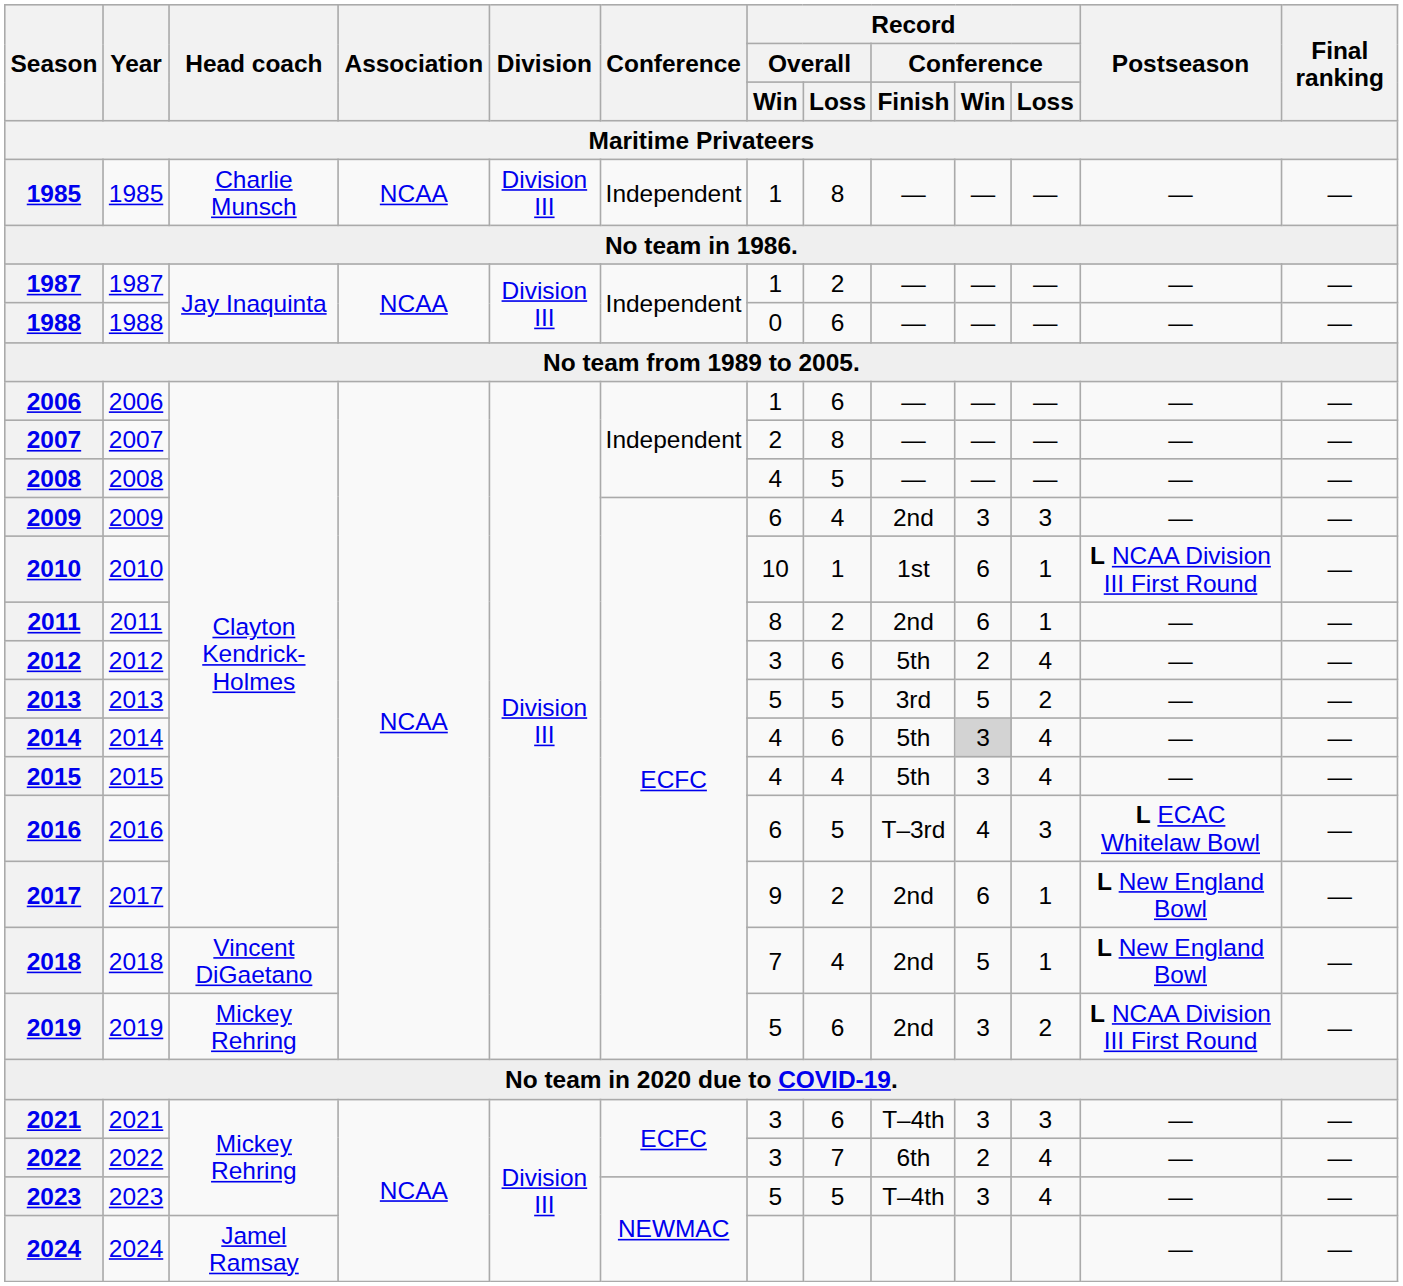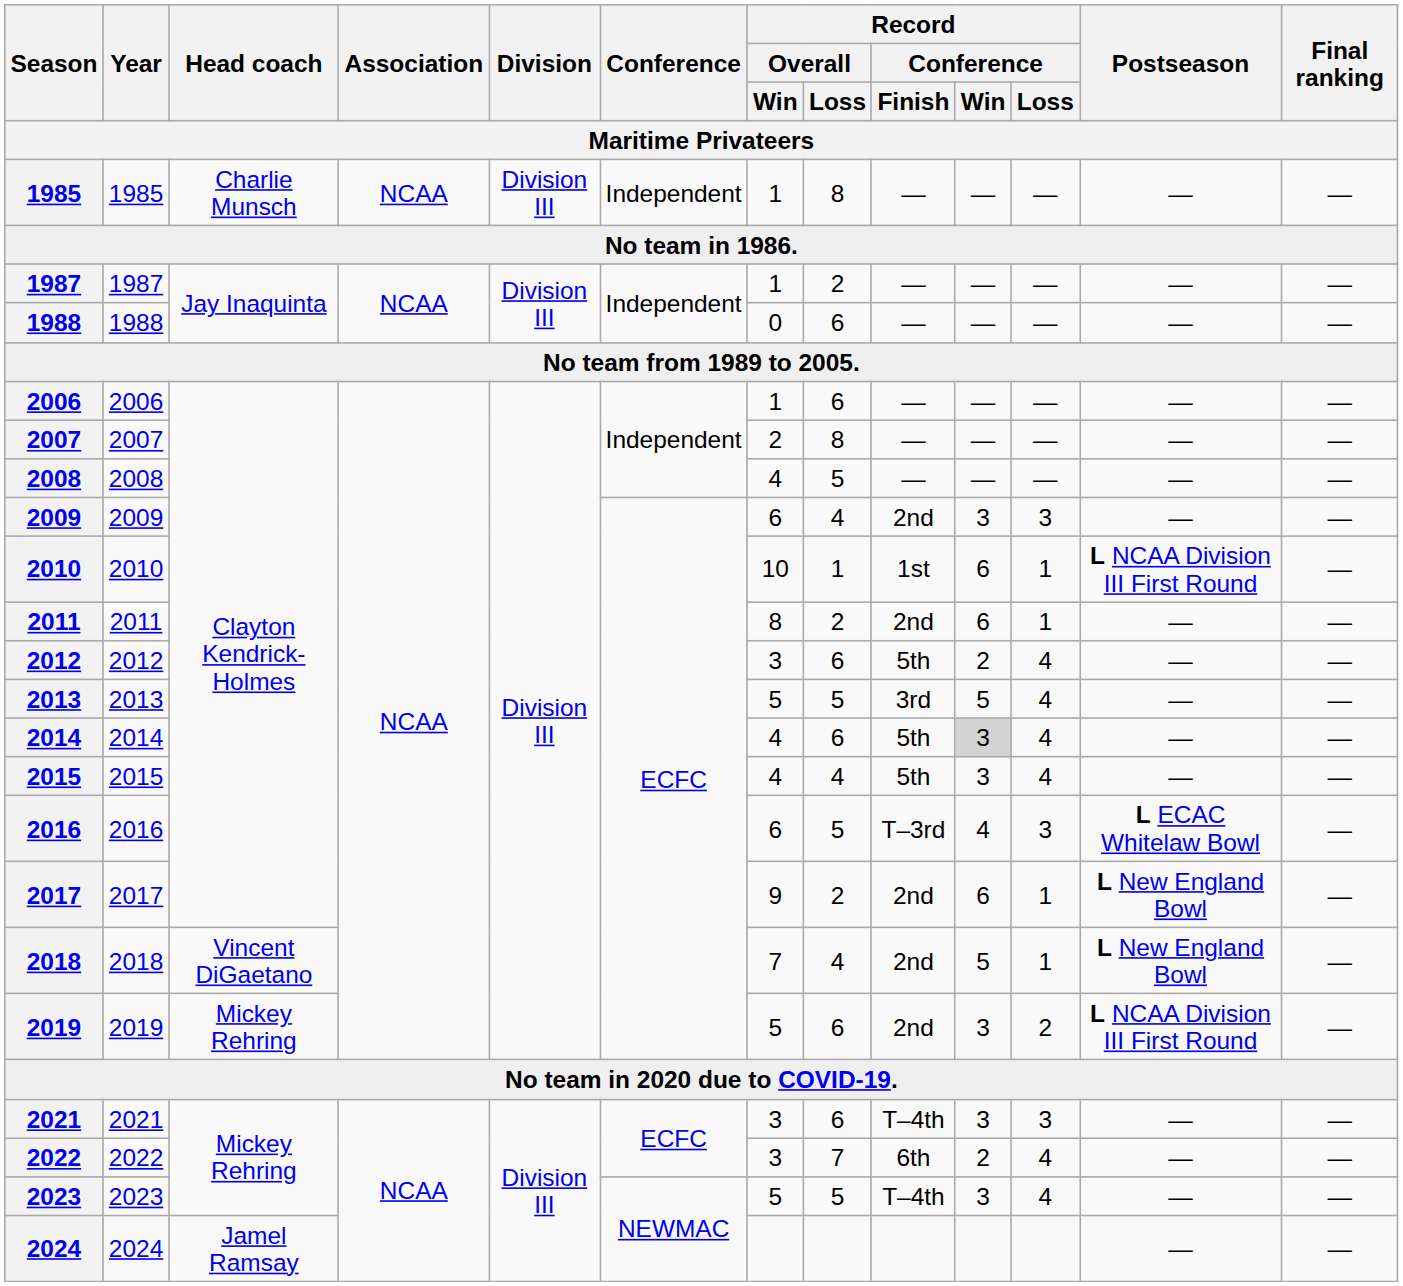row 17 | Record / Conference / Loss: 2 -> 4
